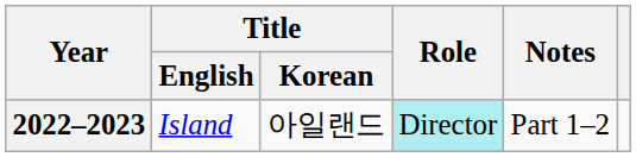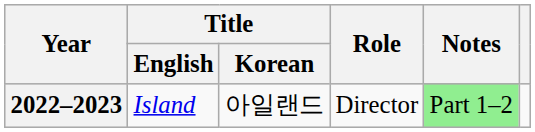2022–2023 | Role: paleturquoise background -> no background
2022–2023 | Notes: no background -> lightgreen background
